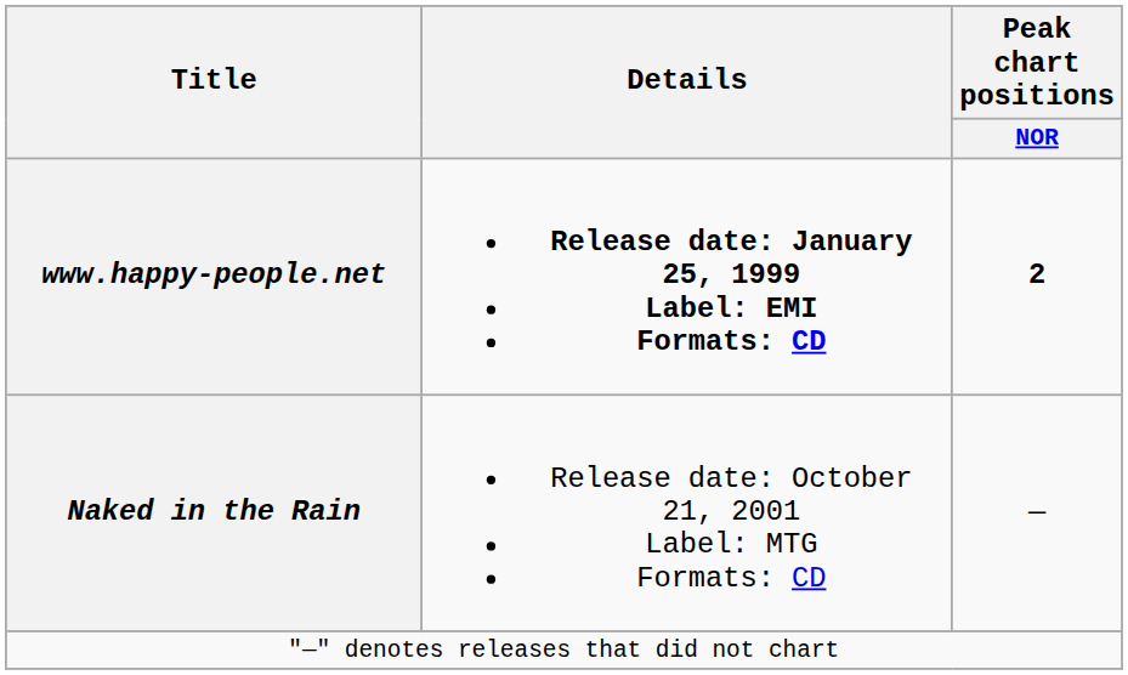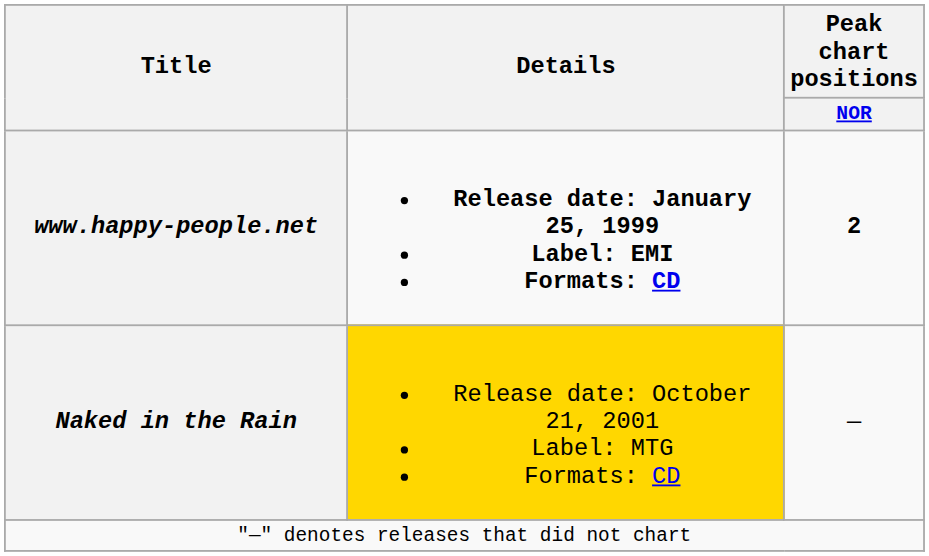Naked in the Rain | Details: no background -> gold background
